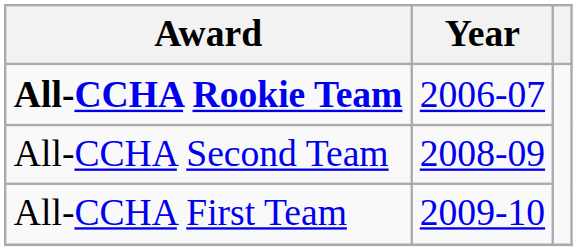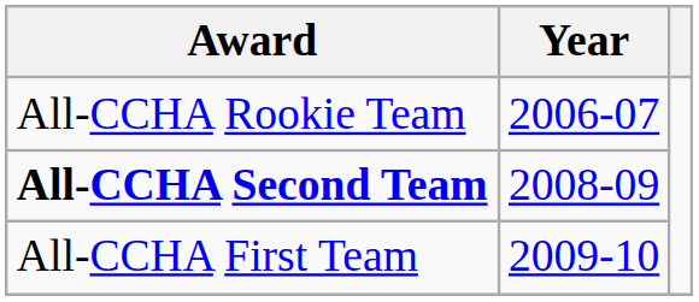row 2 | Award: bold -> normal
row 3 | Award: normal -> bold
